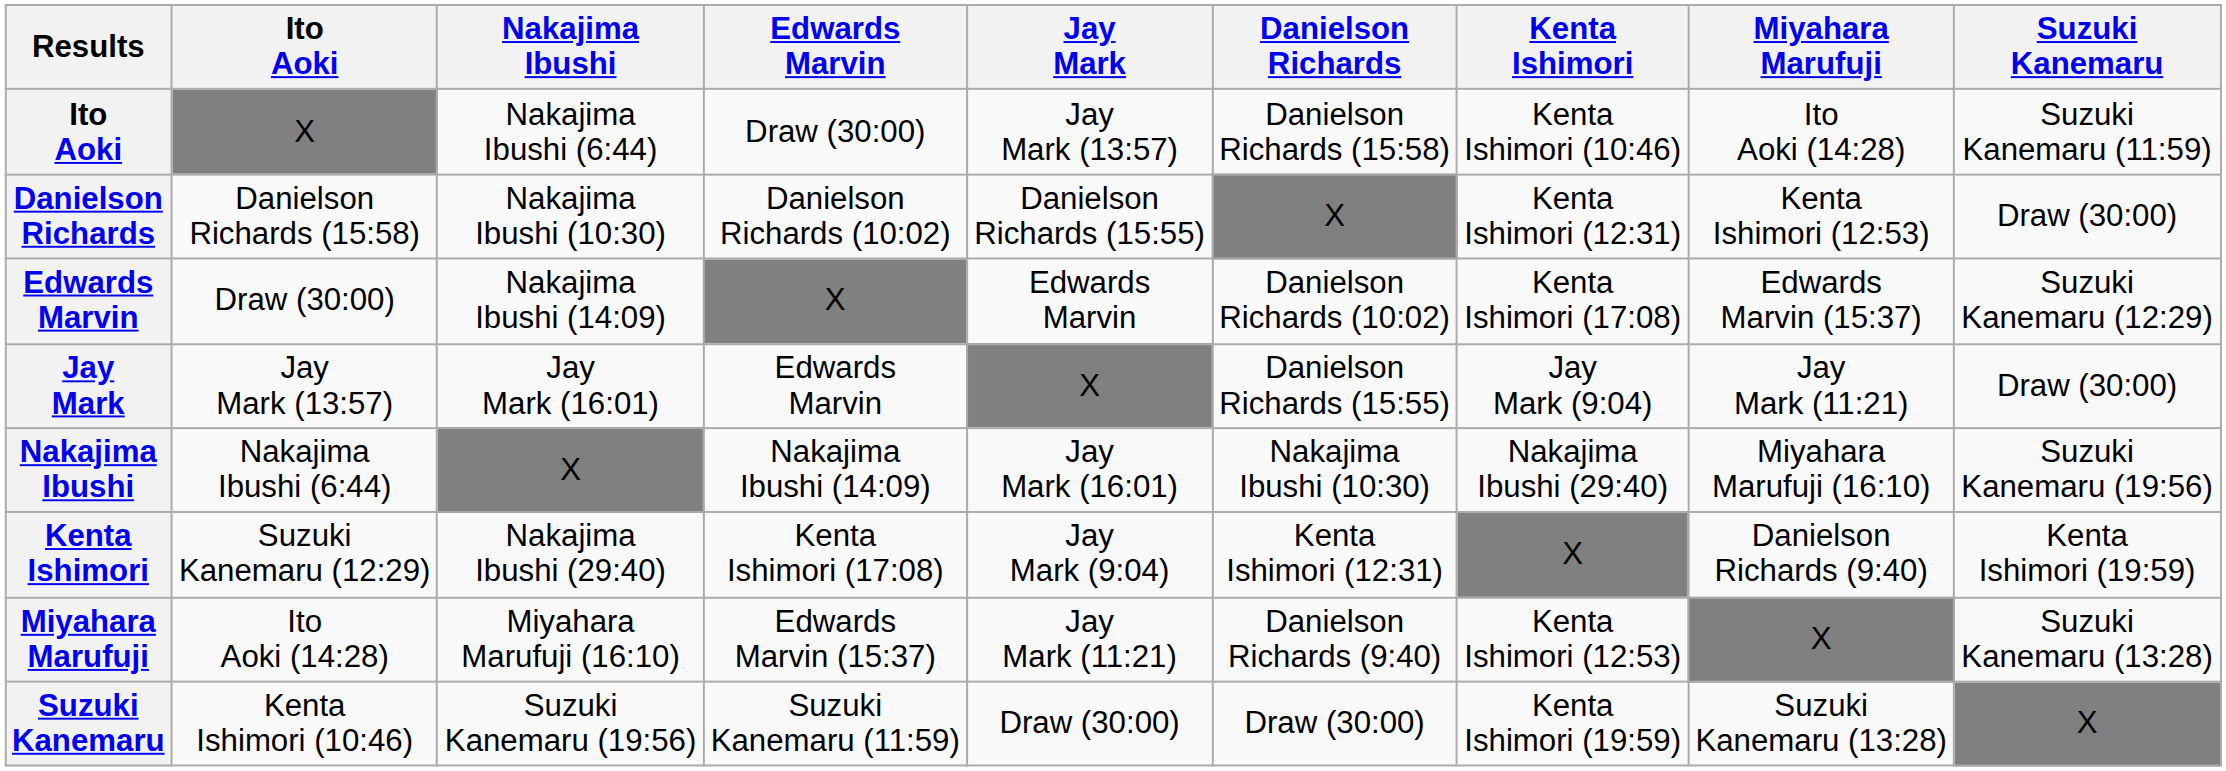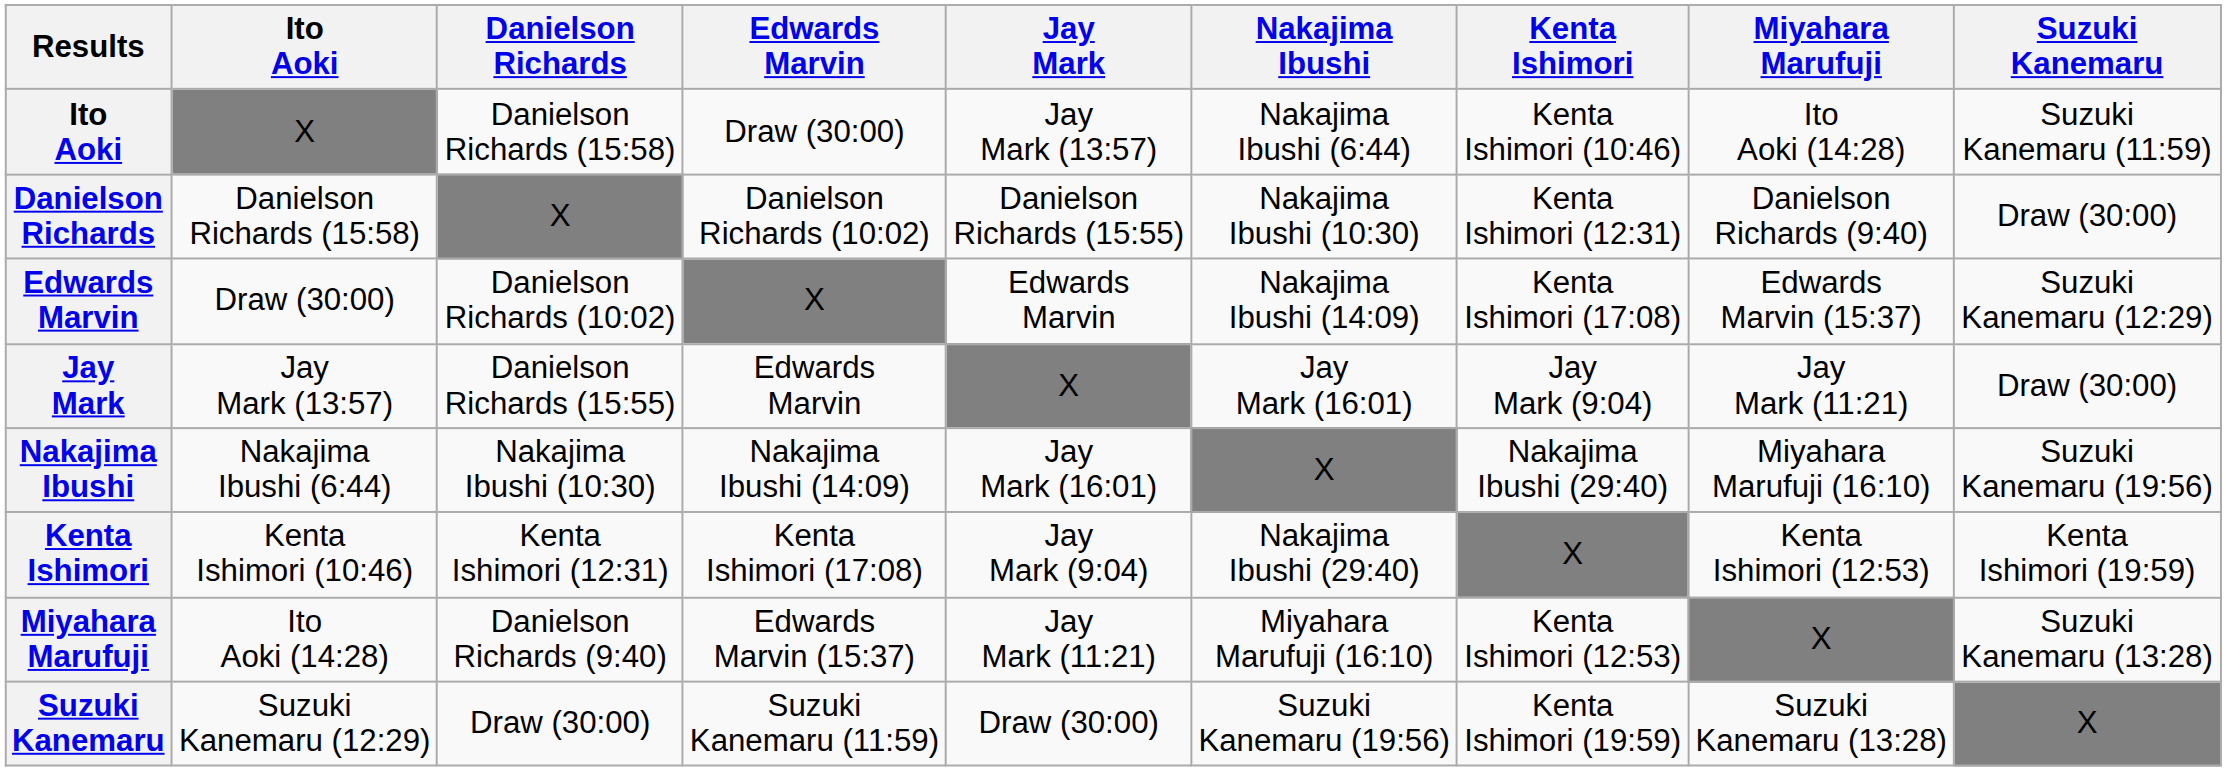columns swapped: Danielson Richards <-> Nakajima Ibushi
row 3 | Miyahara Marufuji: Kenta Ishimori (12:53) -> Danielson Richards (9:40)
row 7 | Ito Aoki: Suzuki Kanemaru (12:29) -> Kenta Ishimori (10:46)
row 7 | Miyahara Marufuji: Danielson Richards (9:40) -> Kenta Ishimori (12:53)
row 9 | Ito Aoki: Kenta Ishimori (10:46) -> Suzuki Kanemaru (12:29)
